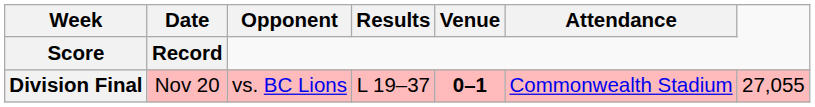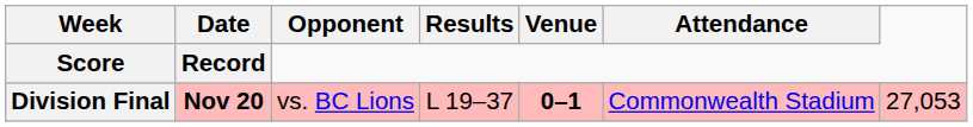Division Final | Date / Record: normal -> bold
Division Final | column 7: 27,055 -> 27,053
